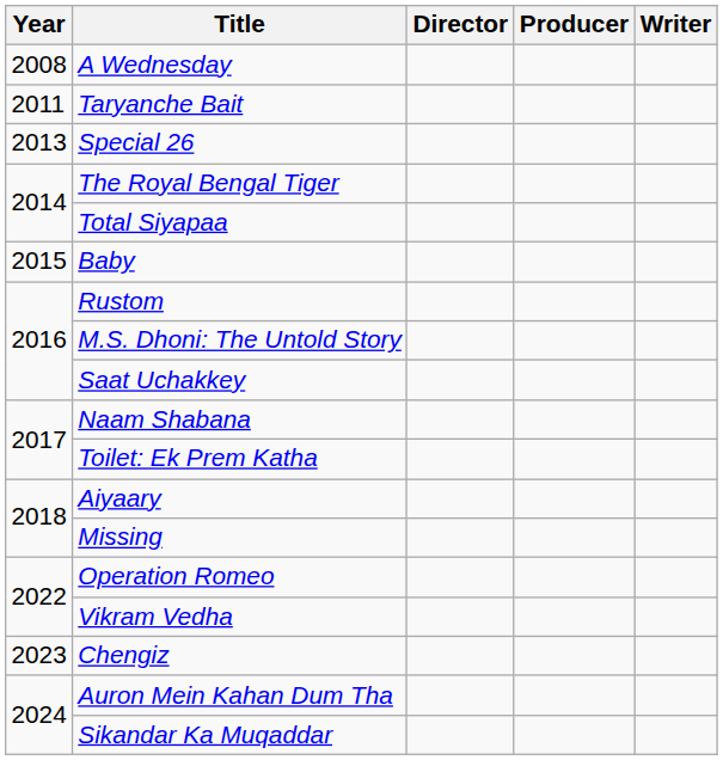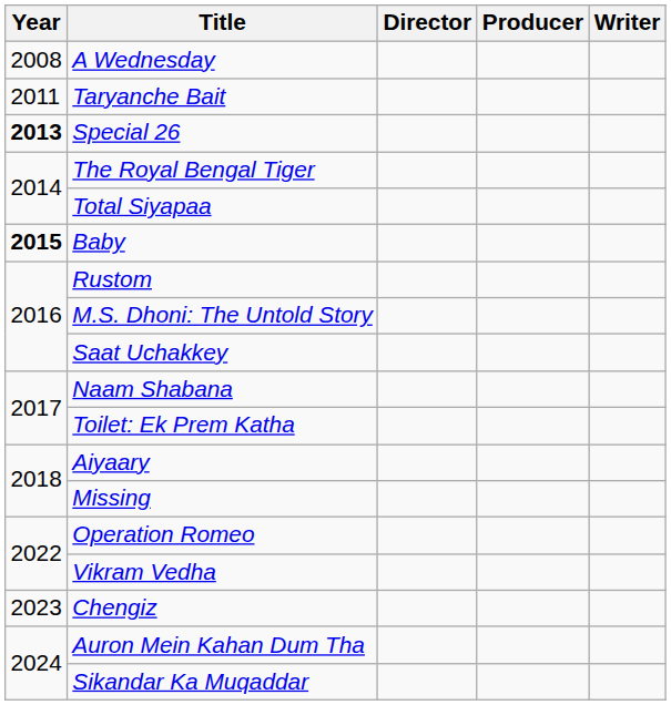Special 26 | Year: normal -> bold
Baby | Year: normal -> bold
